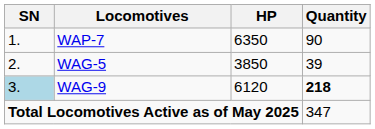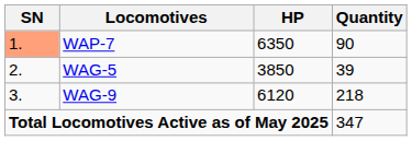WAP-7 | SN: no background -> lightsalmon background
WAG-9 | SN: lightblue background -> no background
WAG-9 | Quantity: bold -> normal
